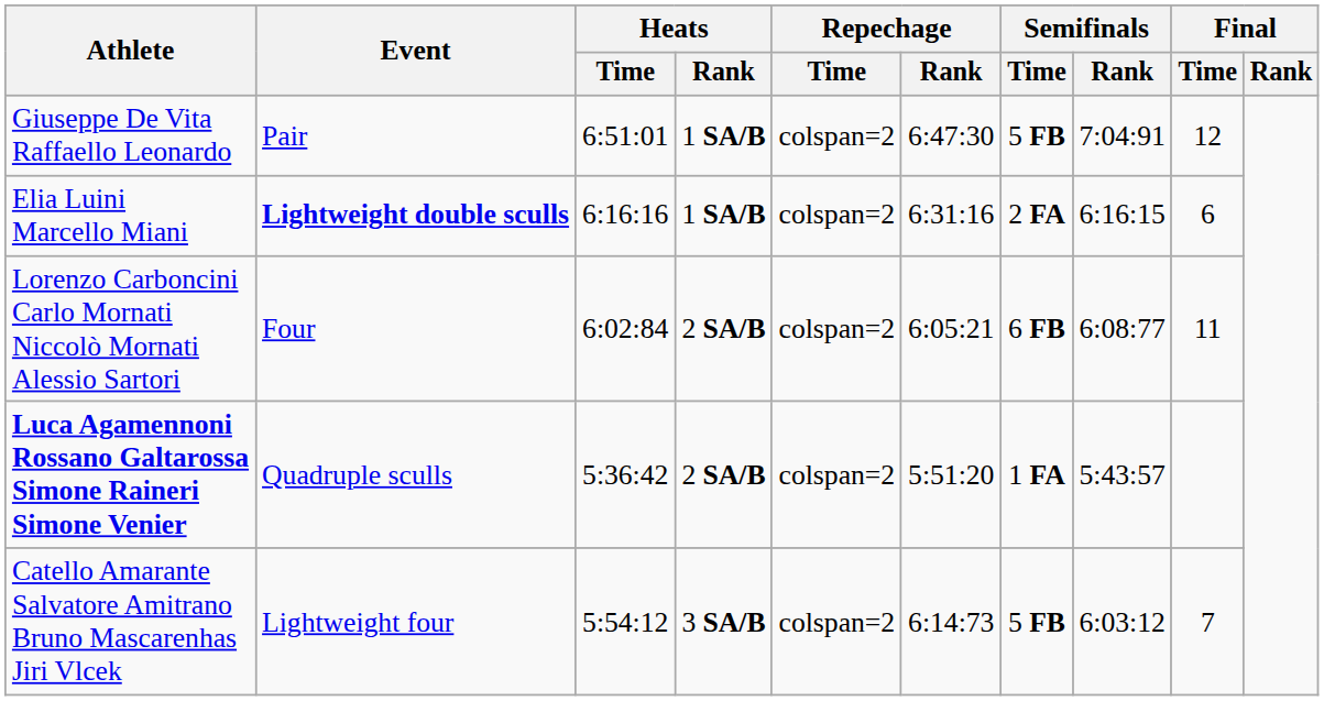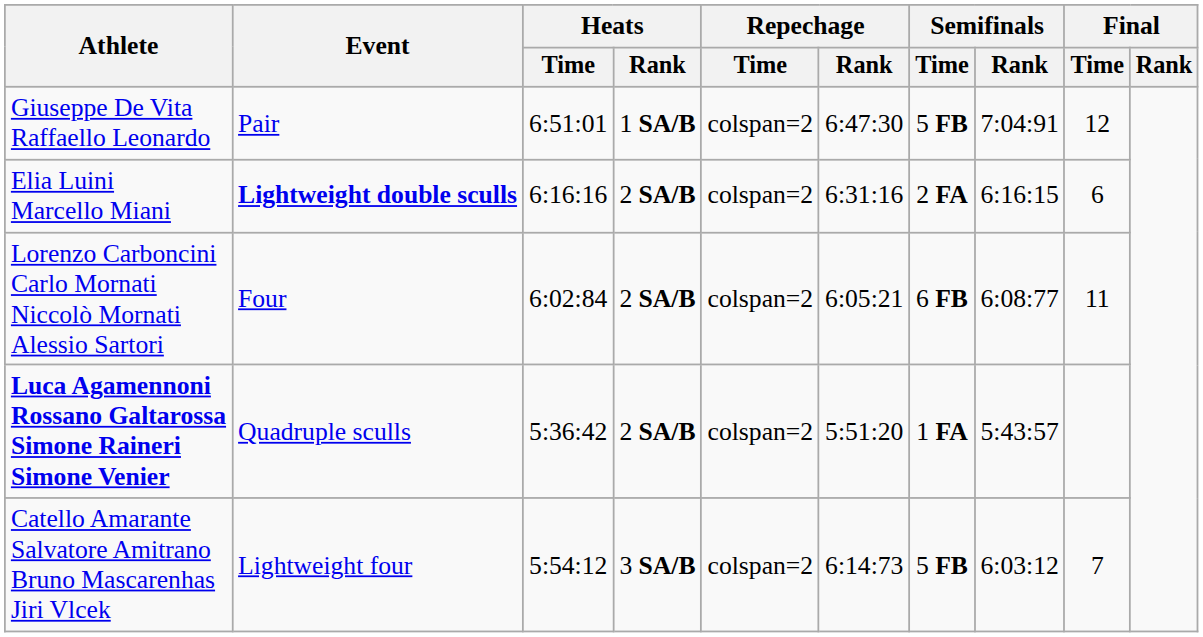Elia Luini Marcello Miani | Heats / Rank: 1 SA/B -> 2 SA/B
